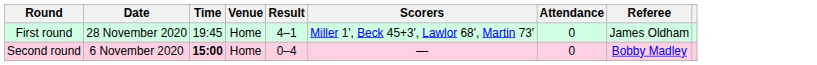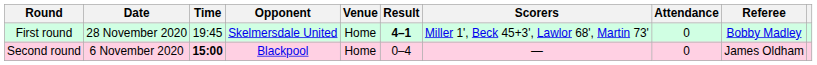+ column: Opponent | Skelmersdale United | Blackpool
First round | Result: normal -> bold
First round | Referee: James Oldham -> Bobby Madley
Second round | Referee: Bobby Madley -> James Oldham
